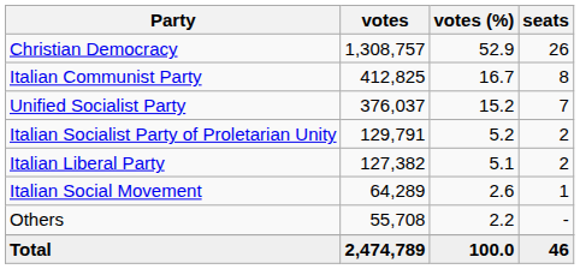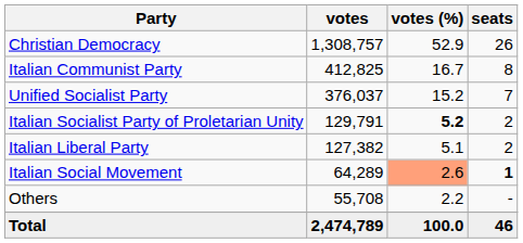Italian Socialist Party of Proletarian Unity | votes (%): normal -> bold
Italian Social Movement | votes (%): no background -> lightsalmon background
Italian Social Movement | seats: normal -> bold
